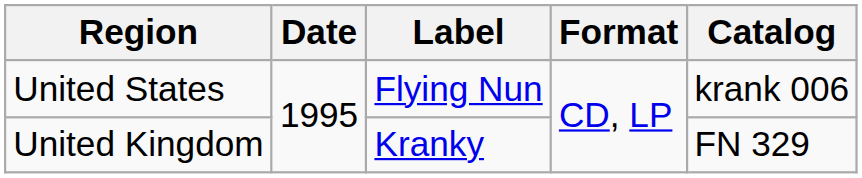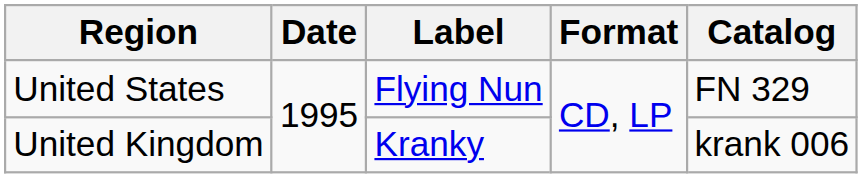United States | Catalog: krank 006 -> FN 329
United Kingdom | Catalog: FN 329 -> krank 006
